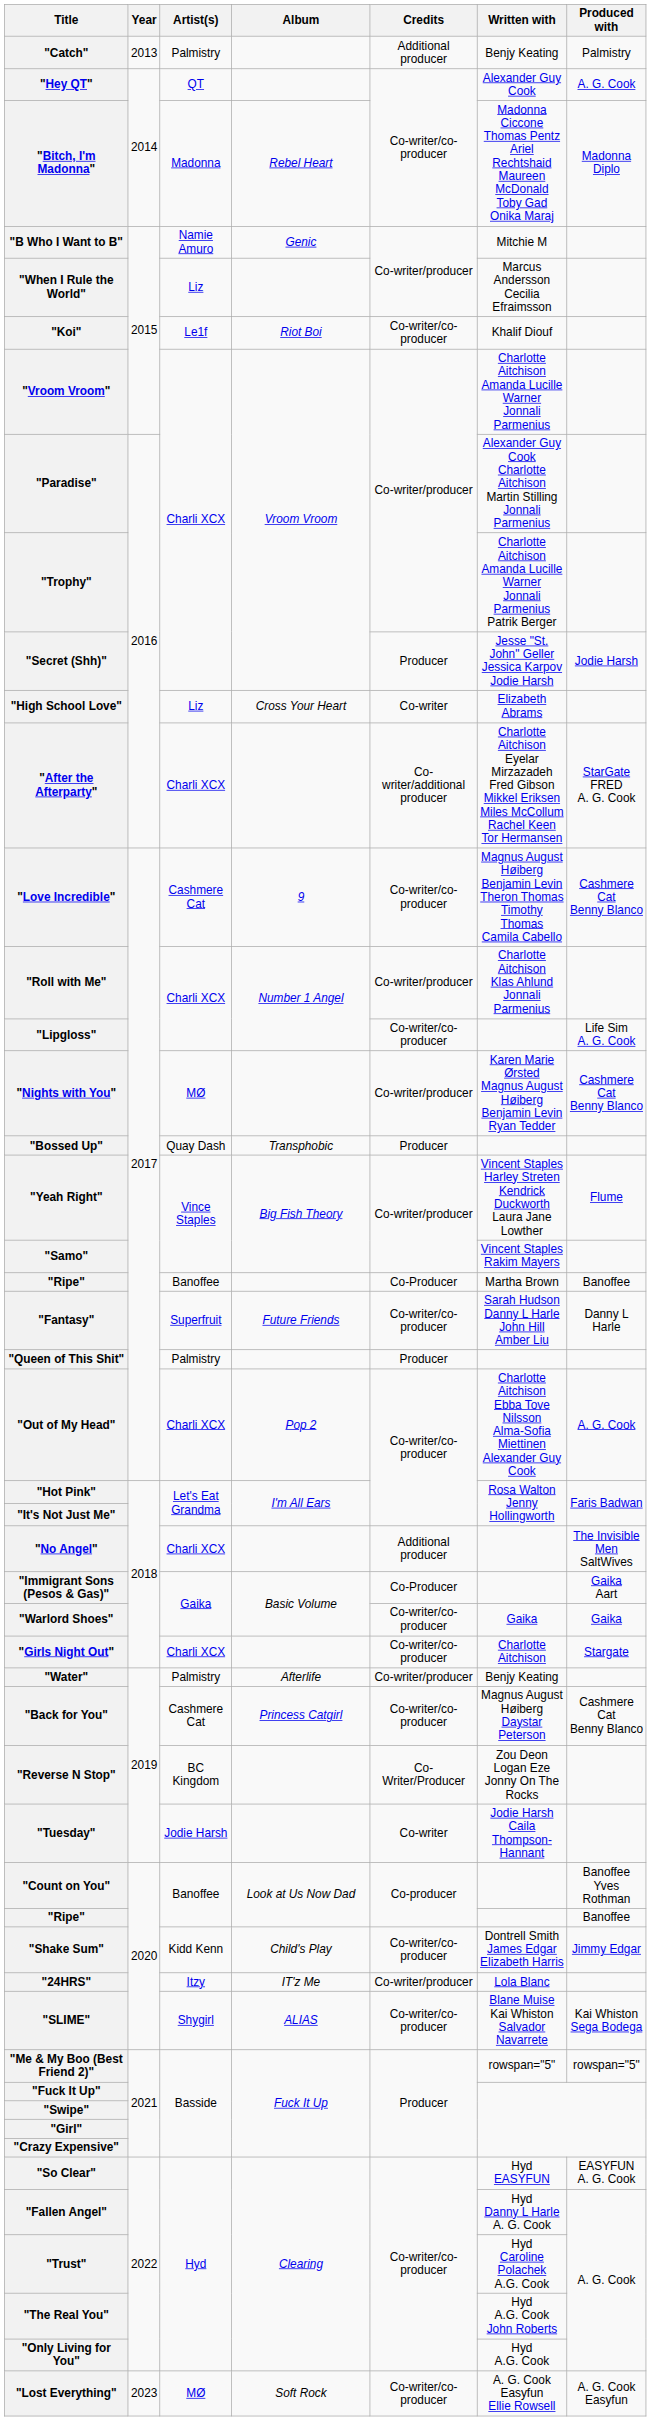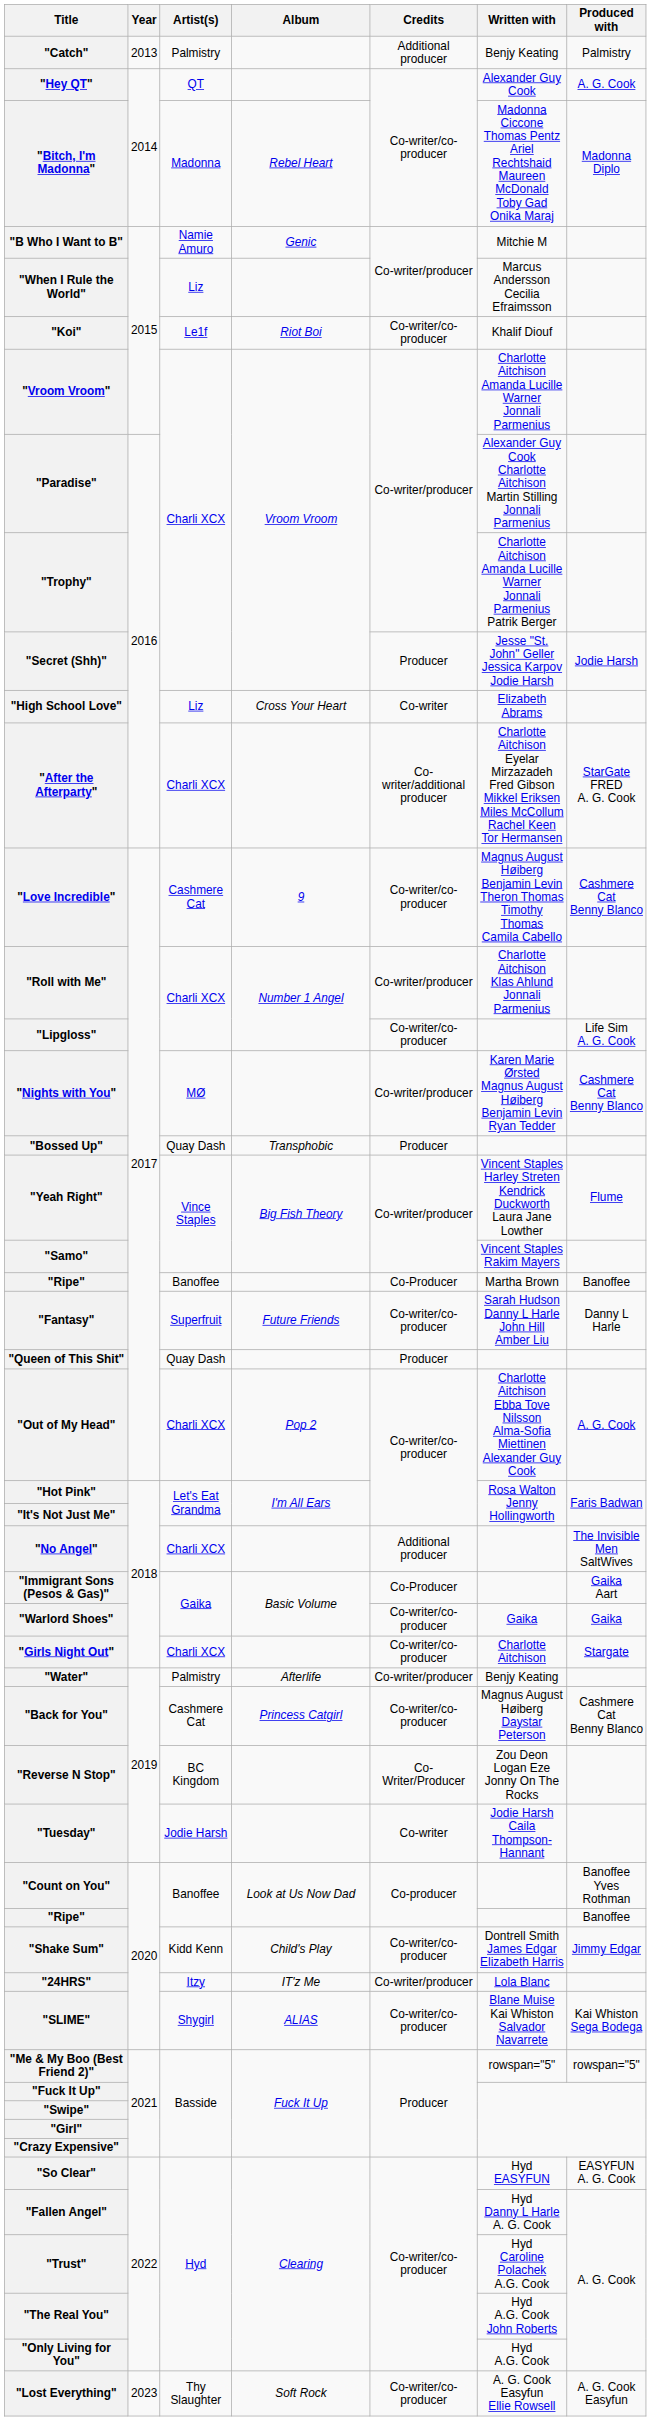"Queen of This Shit" | Artist(s): Palmistry -> Quay Dash
"Lost Everything" | Artist(s): MØ -> Thy Slaughter
